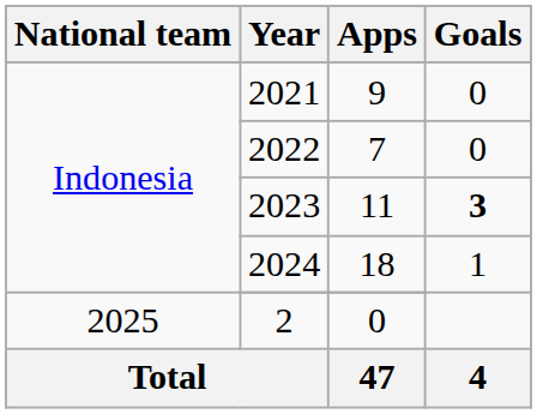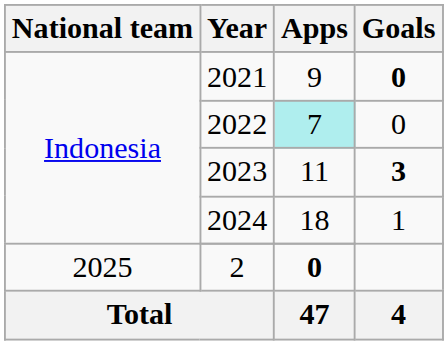2021 | Goals: normal -> bold
2022 | Apps: no background -> paleturquoise background
2 | Apps: normal -> bold
